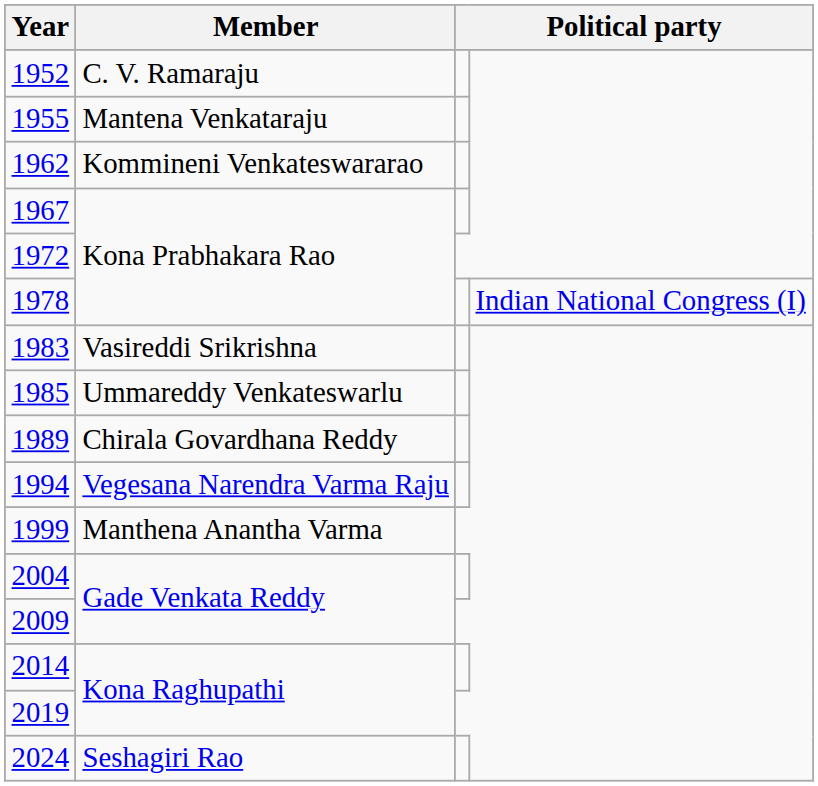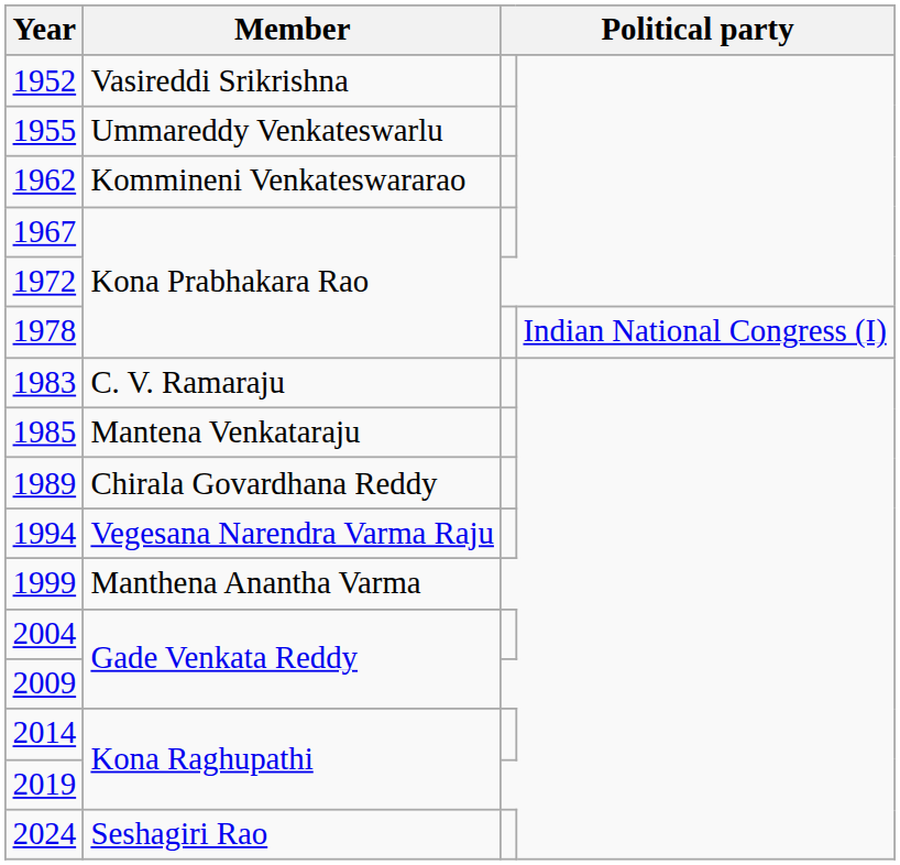1952 | Member: C. V. Ramaraju -> Vasireddi Srikrishna
1955 | Member: Mantena Venkataraju -> Ummareddy Venkateswarlu
1983 | Member: Vasireddi Srikrishna -> C. V. Ramaraju
1985 | Member: Ummareddy Venkateswarlu -> Mantena Venkataraju
